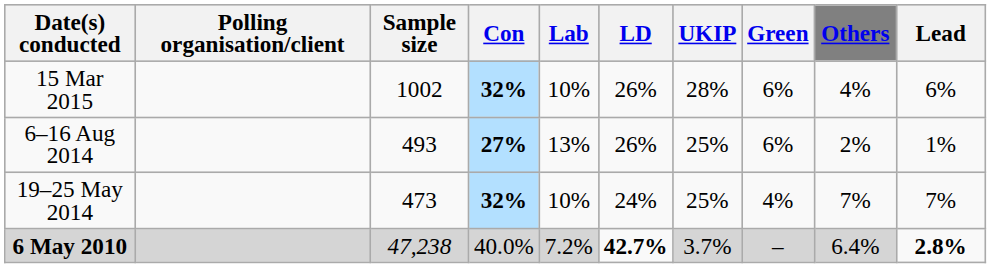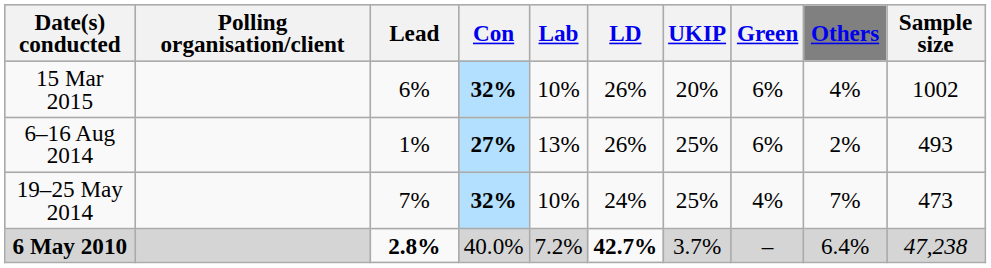columns swapped: Sample size <-> Lead
15 Mar 2015 | UKIP: 28% -> 20%
